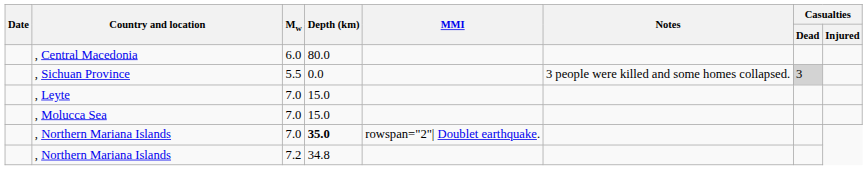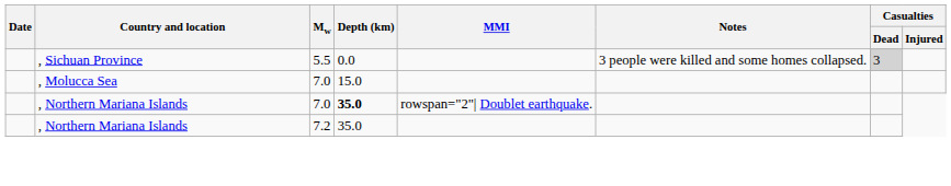- row: , Central Macedonia | 6.0 | 80.0
- row: , Leyte | 7.0 | 15.0
, Northern Mariana Islands / 7.2 | Depth (km): 34.8 -> 35.0
